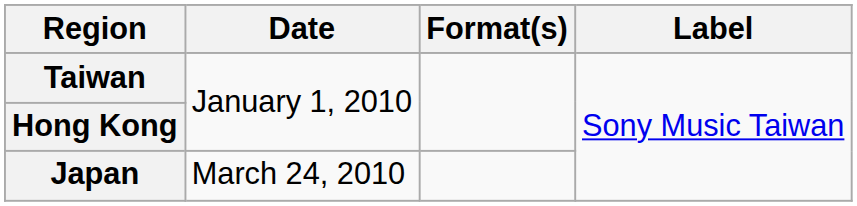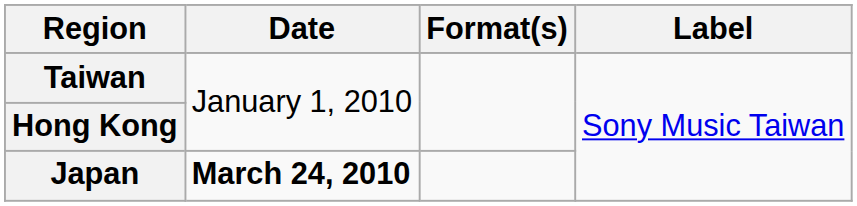Japan | Date: normal -> bold
